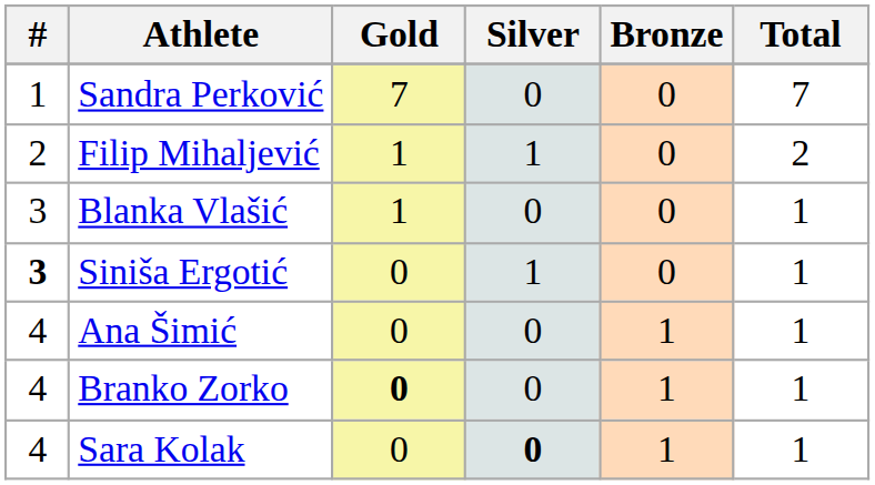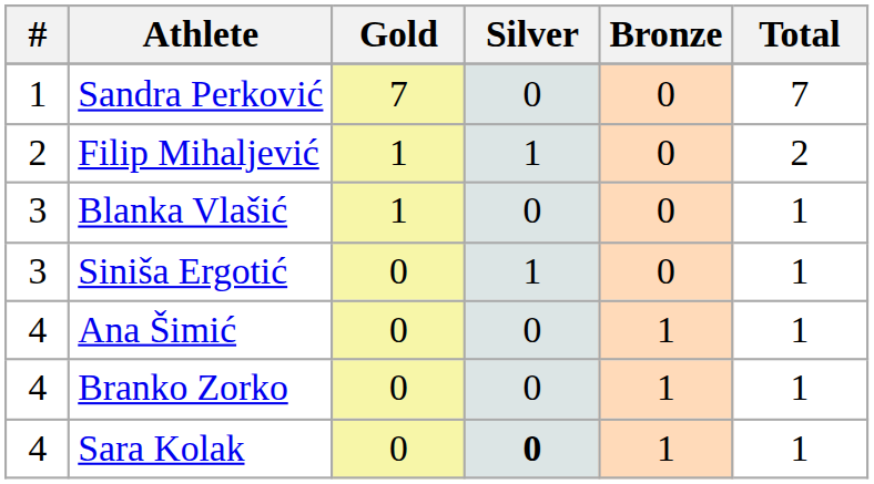Siniša Ergotić | #: bold -> normal
Branko Zorko | Gold: bold -> normal
